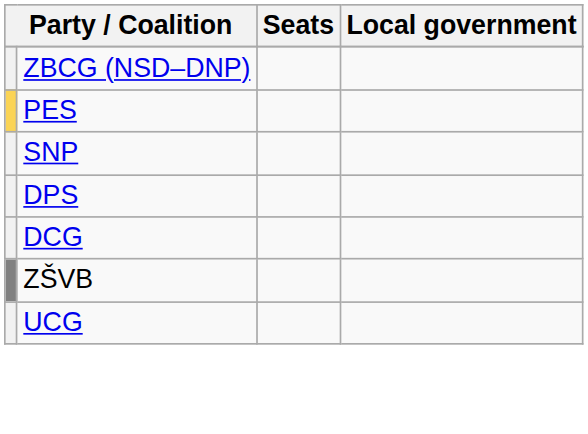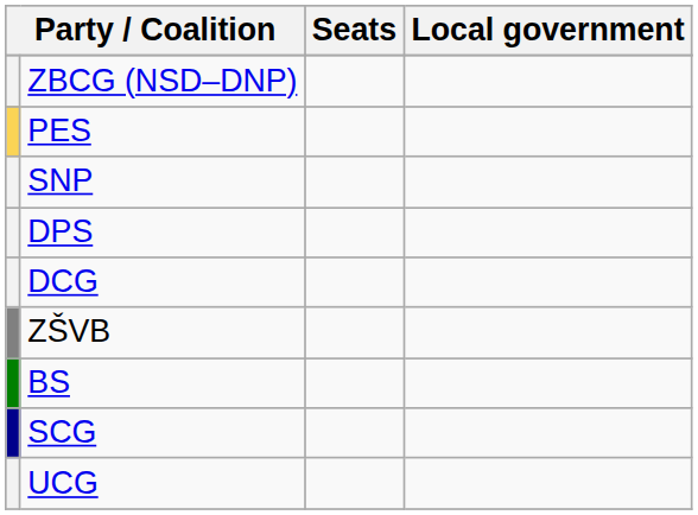+ row: BS
+ row: SCG
